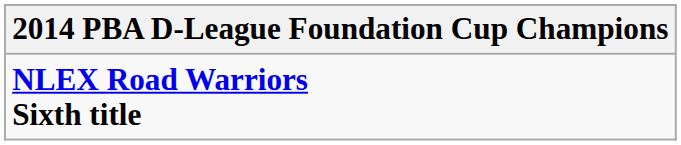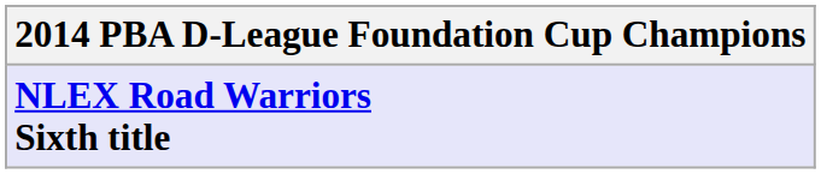row 2 | column 1: no background -> lavender background
